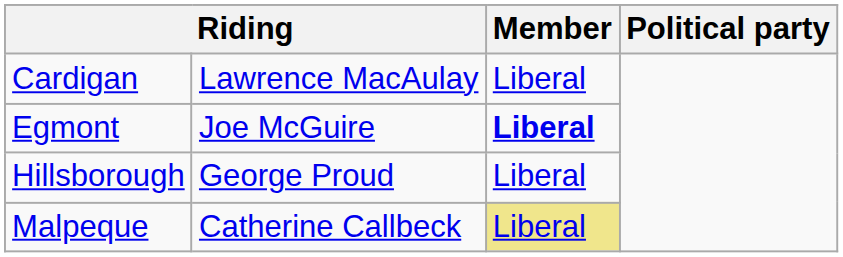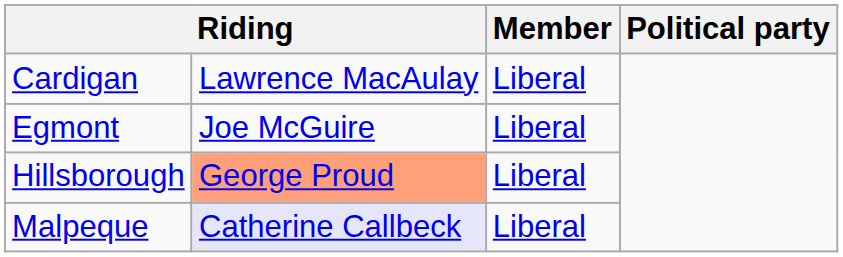Egmont | Member: bold -> normal
Hillsborough | column 2: no background -> lightsalmon background
Malpeque | column 2: no background -> lavender background
Malpeque | Member: khaki background -> no background
